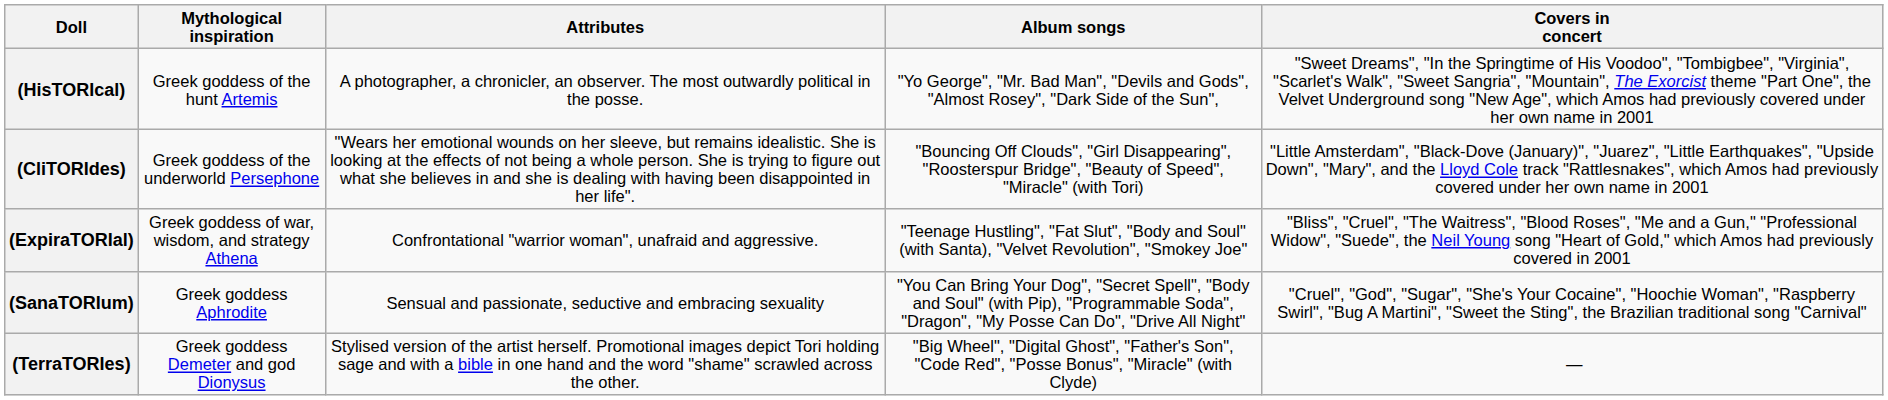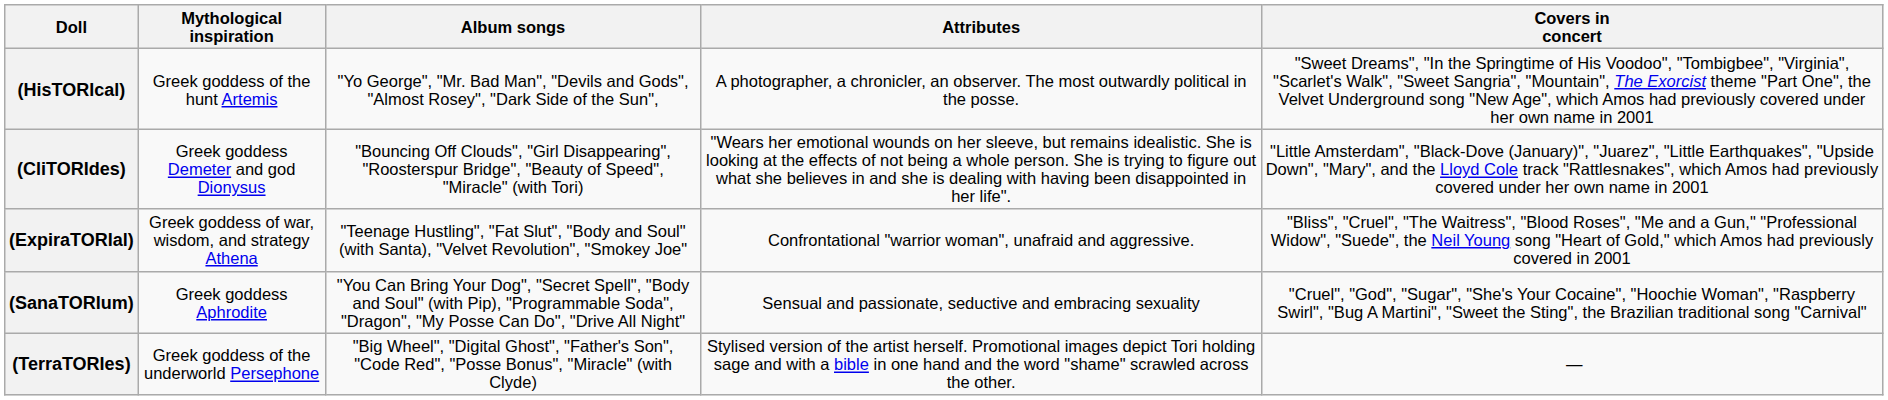columns swapped: Attributes <-> Album songs
(CliTORIdes) | Mythological inspiration: Greek goddess of the underworld Persephone -> Greek goddess Demeter and god Dionysus
(TerraTORIes) | Mythological inspiration: Greek goddess Demeter and god Dionysus -> Greek goddess of the underworld Persephone
